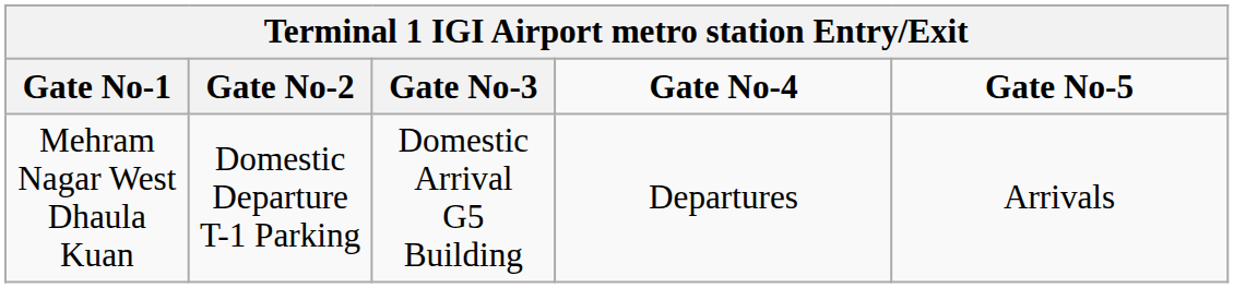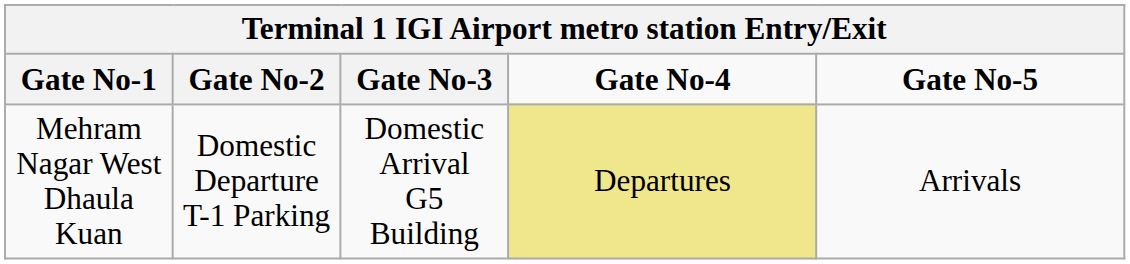Mehram Nagar West Dhaula Kuan | Gate No-4: no background -> khaki background
